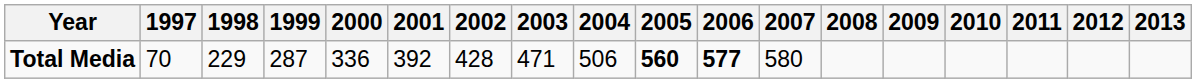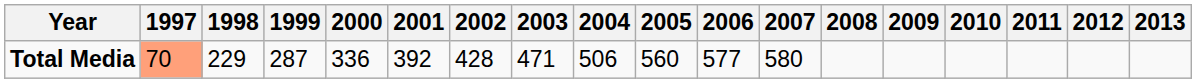row 2 | 1997: no background -> lightsalmon background
row 2 | 2005: bold -> normal
row 2 | 2006: bold -> normal
